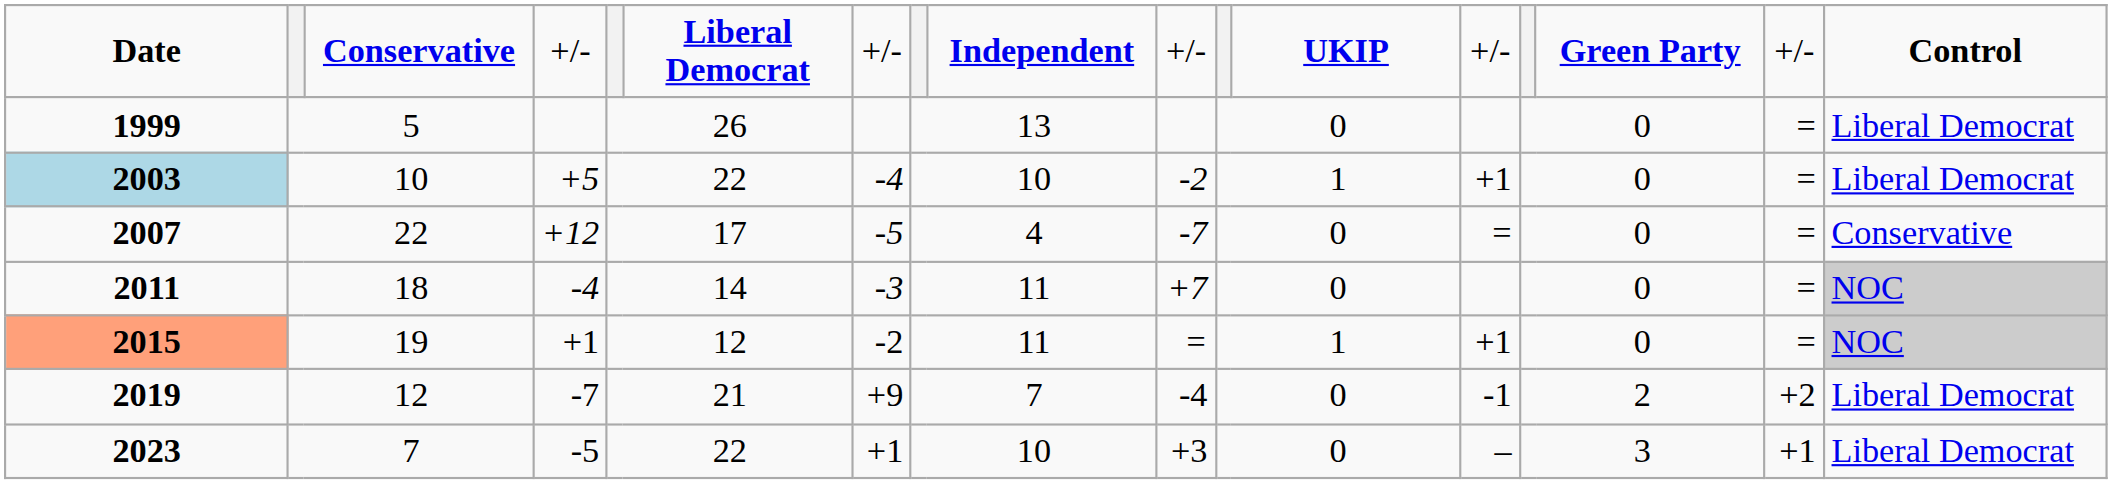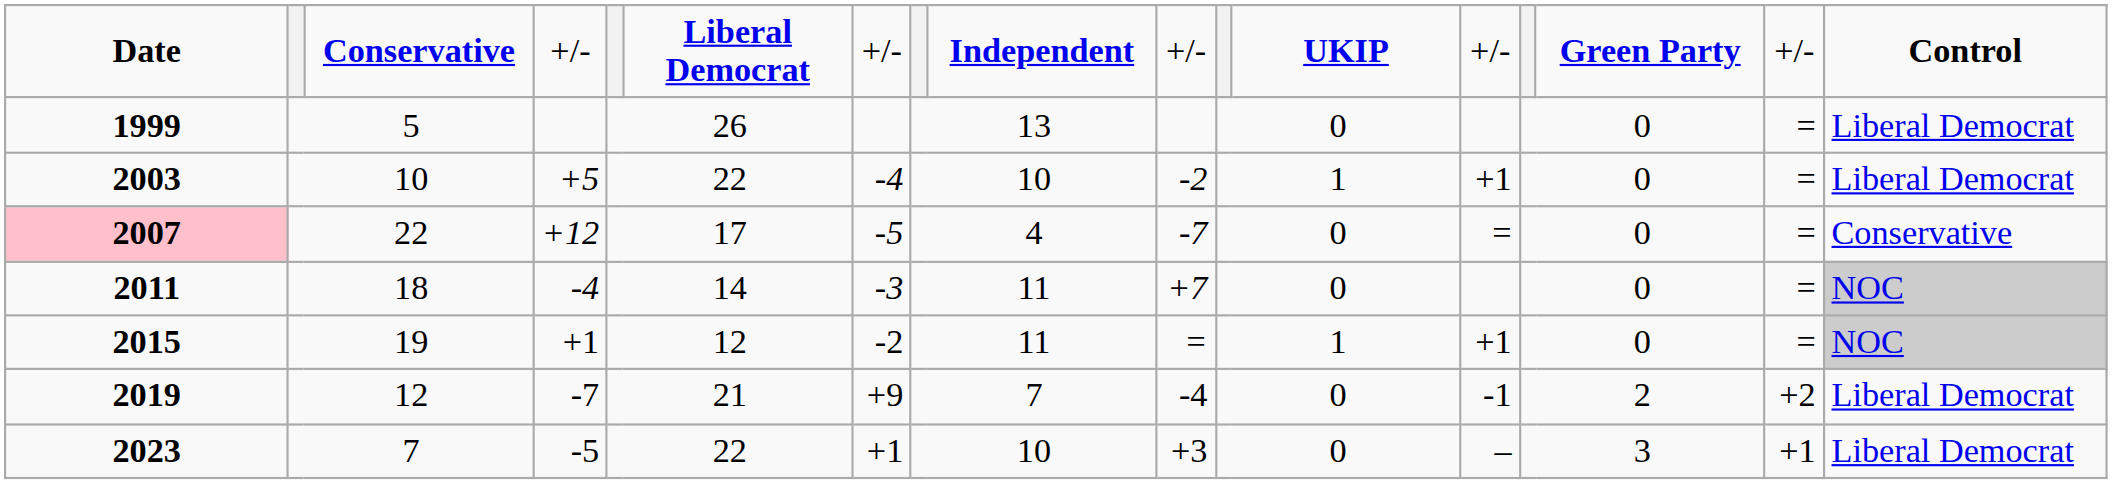2003 | column 1: lightblue background -> no background
2007 | column 1: no background -> pink background
2015 | column 1: lightsalmon background -> no background
